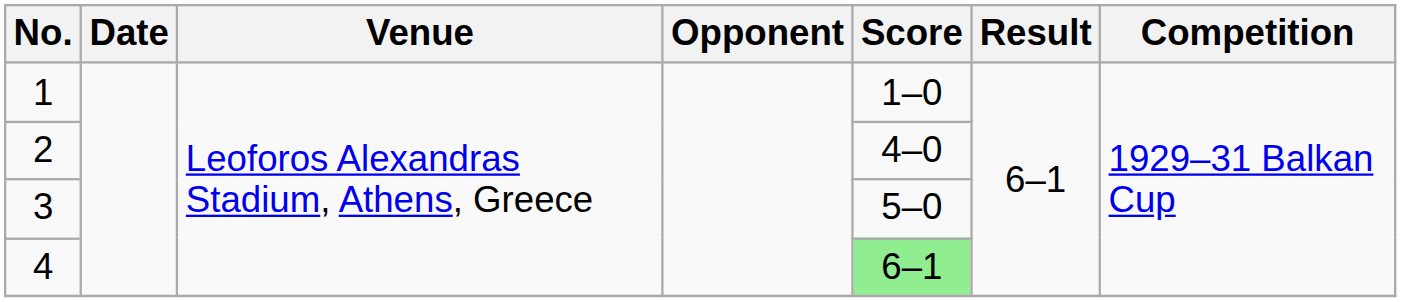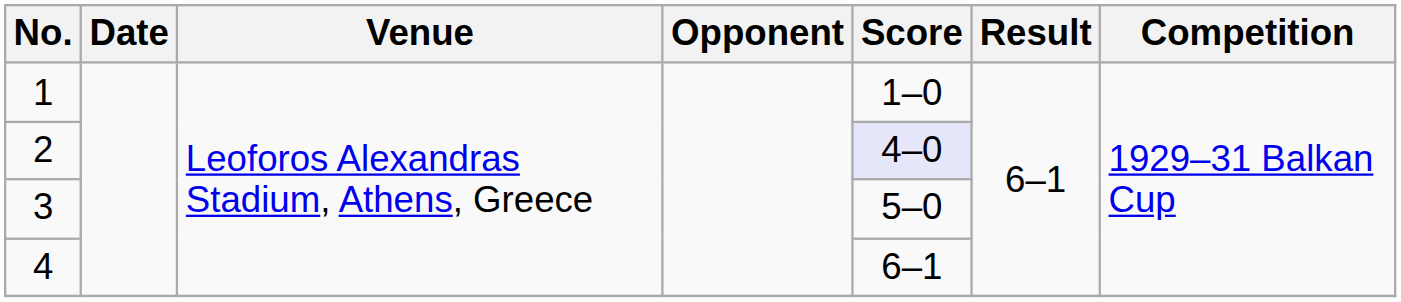2 | Score: no background -> lavender background
4 | Score: lightgreen background -> no background
